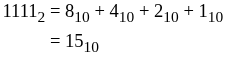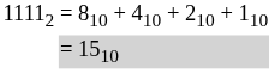row 2 | column 2: no background -> lightgrey background
